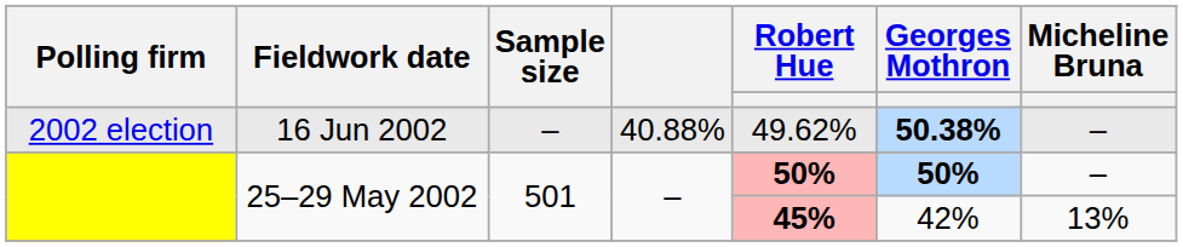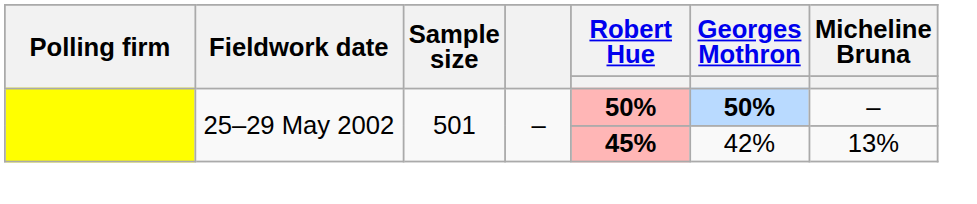- row: 2002 election | 16 Jun 2002 | – | 40.88% | 49.62% | 50.38% | –
